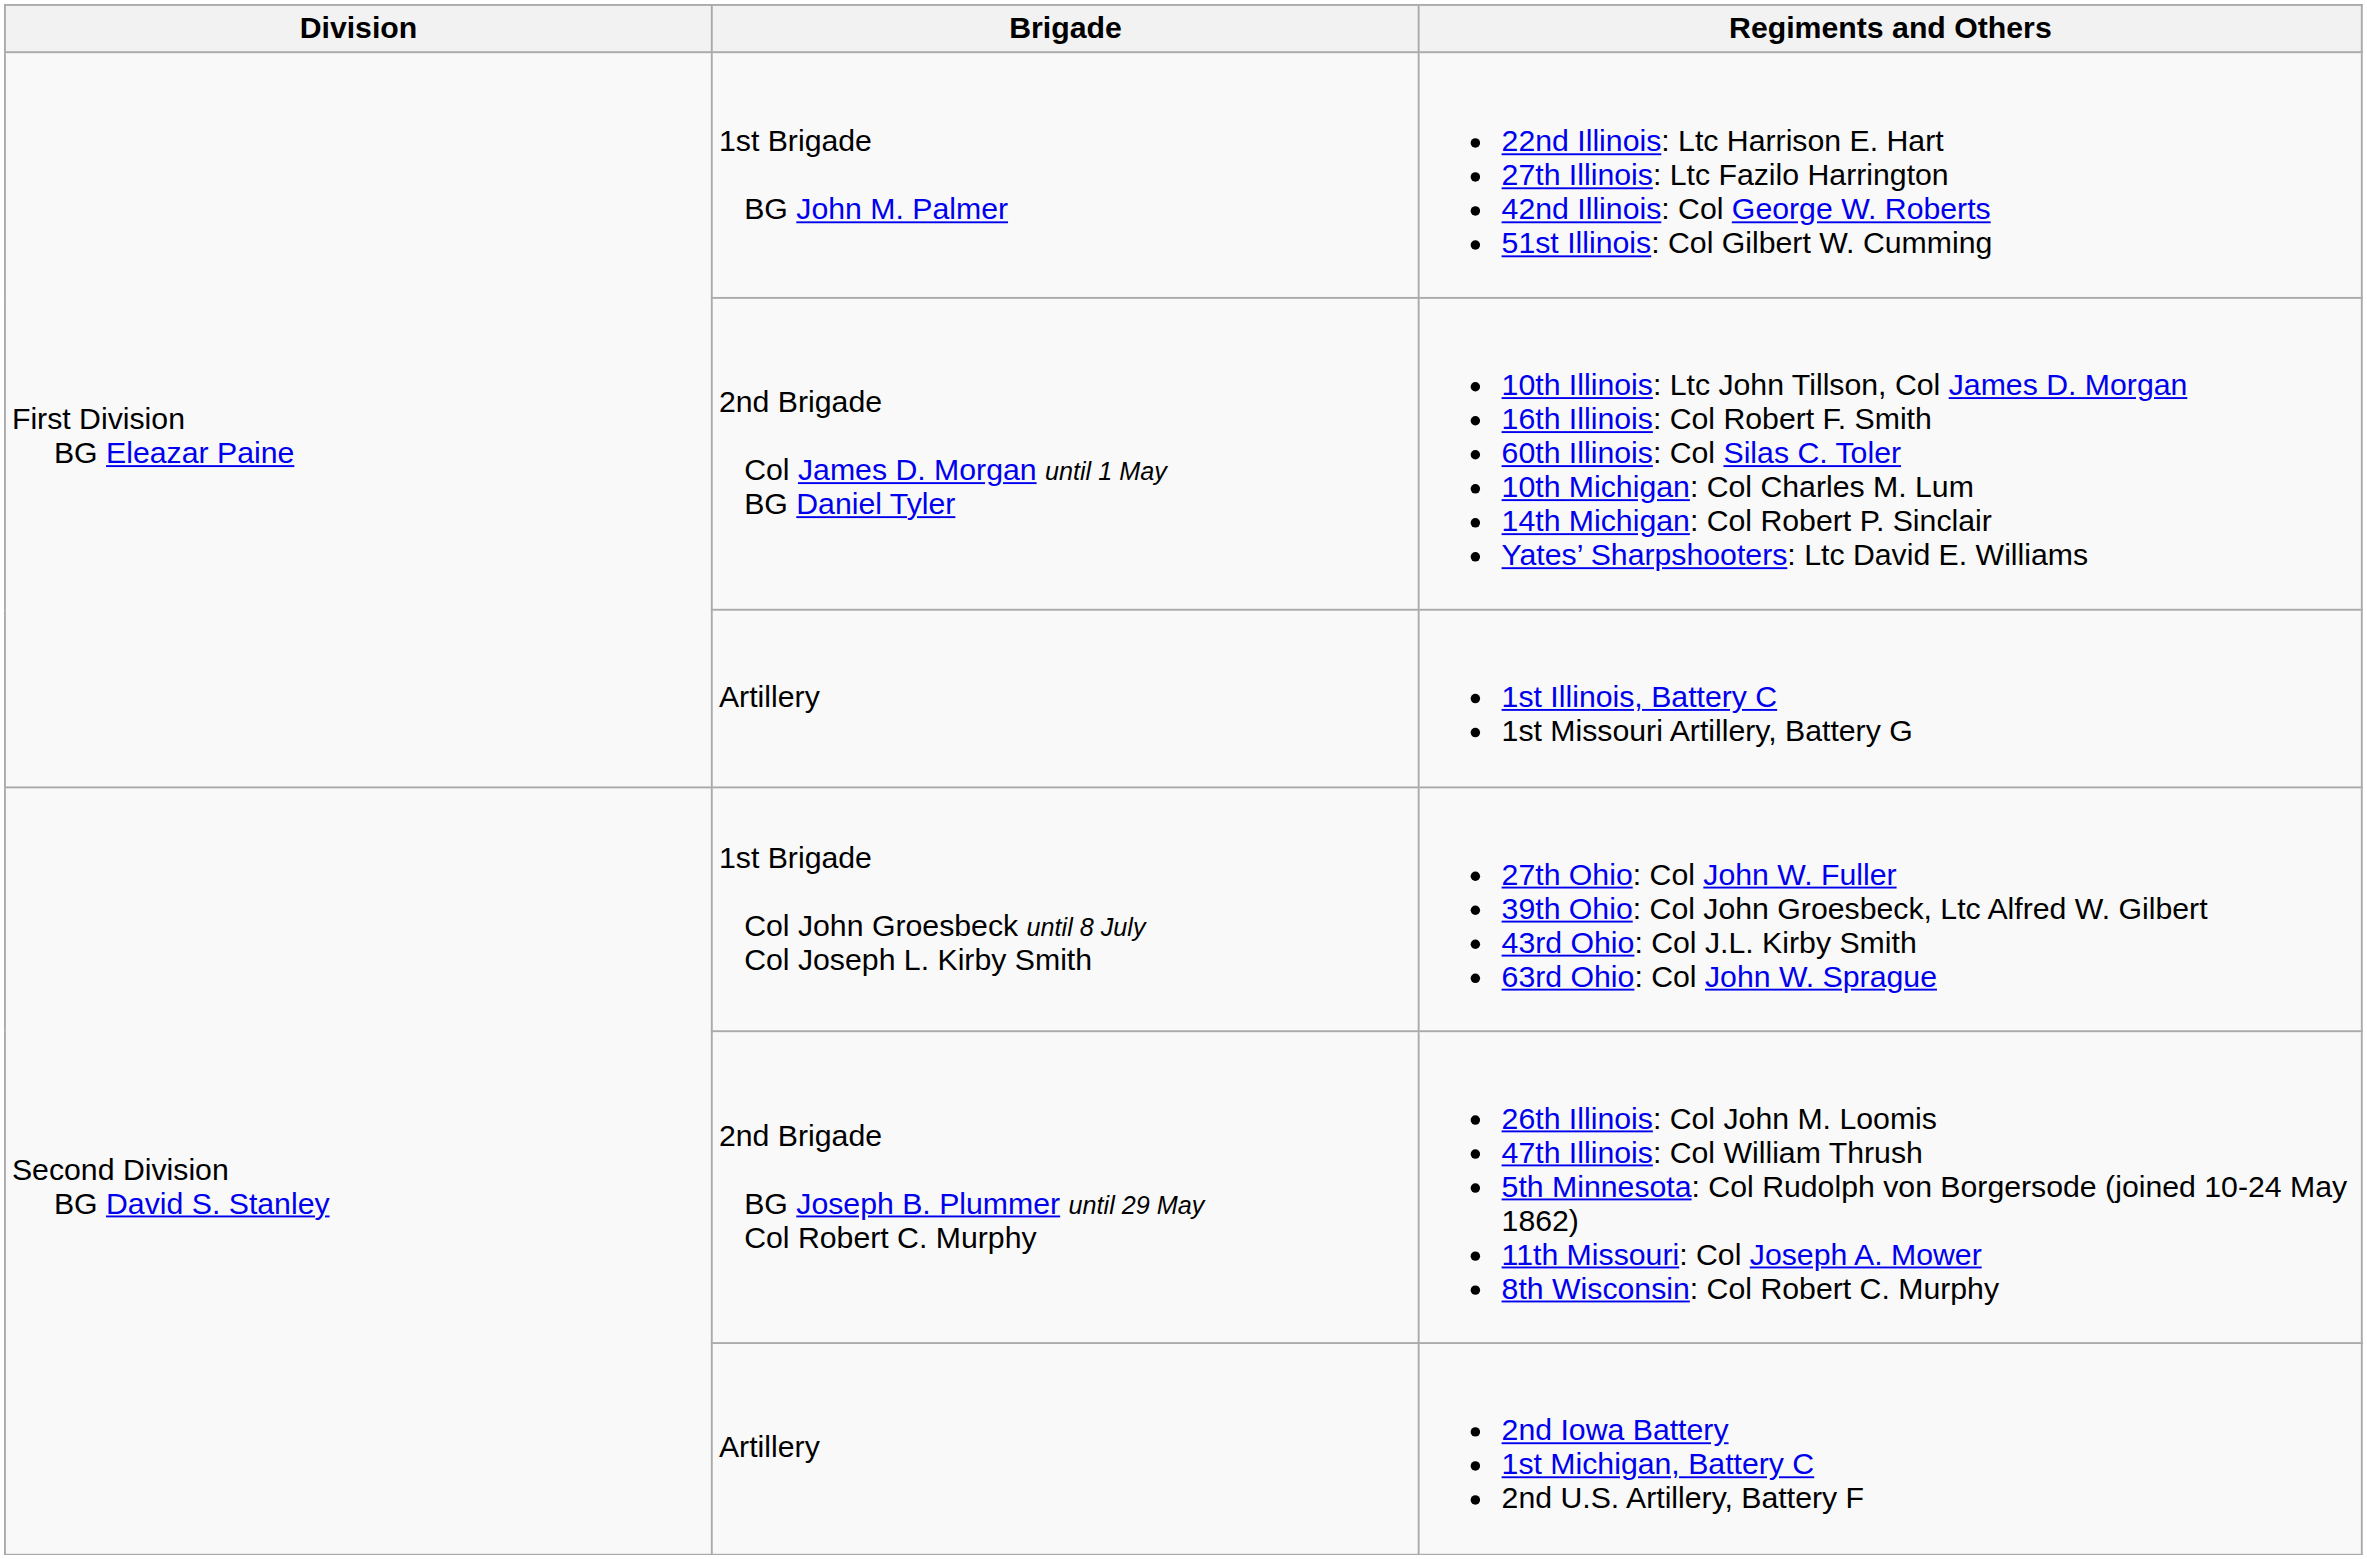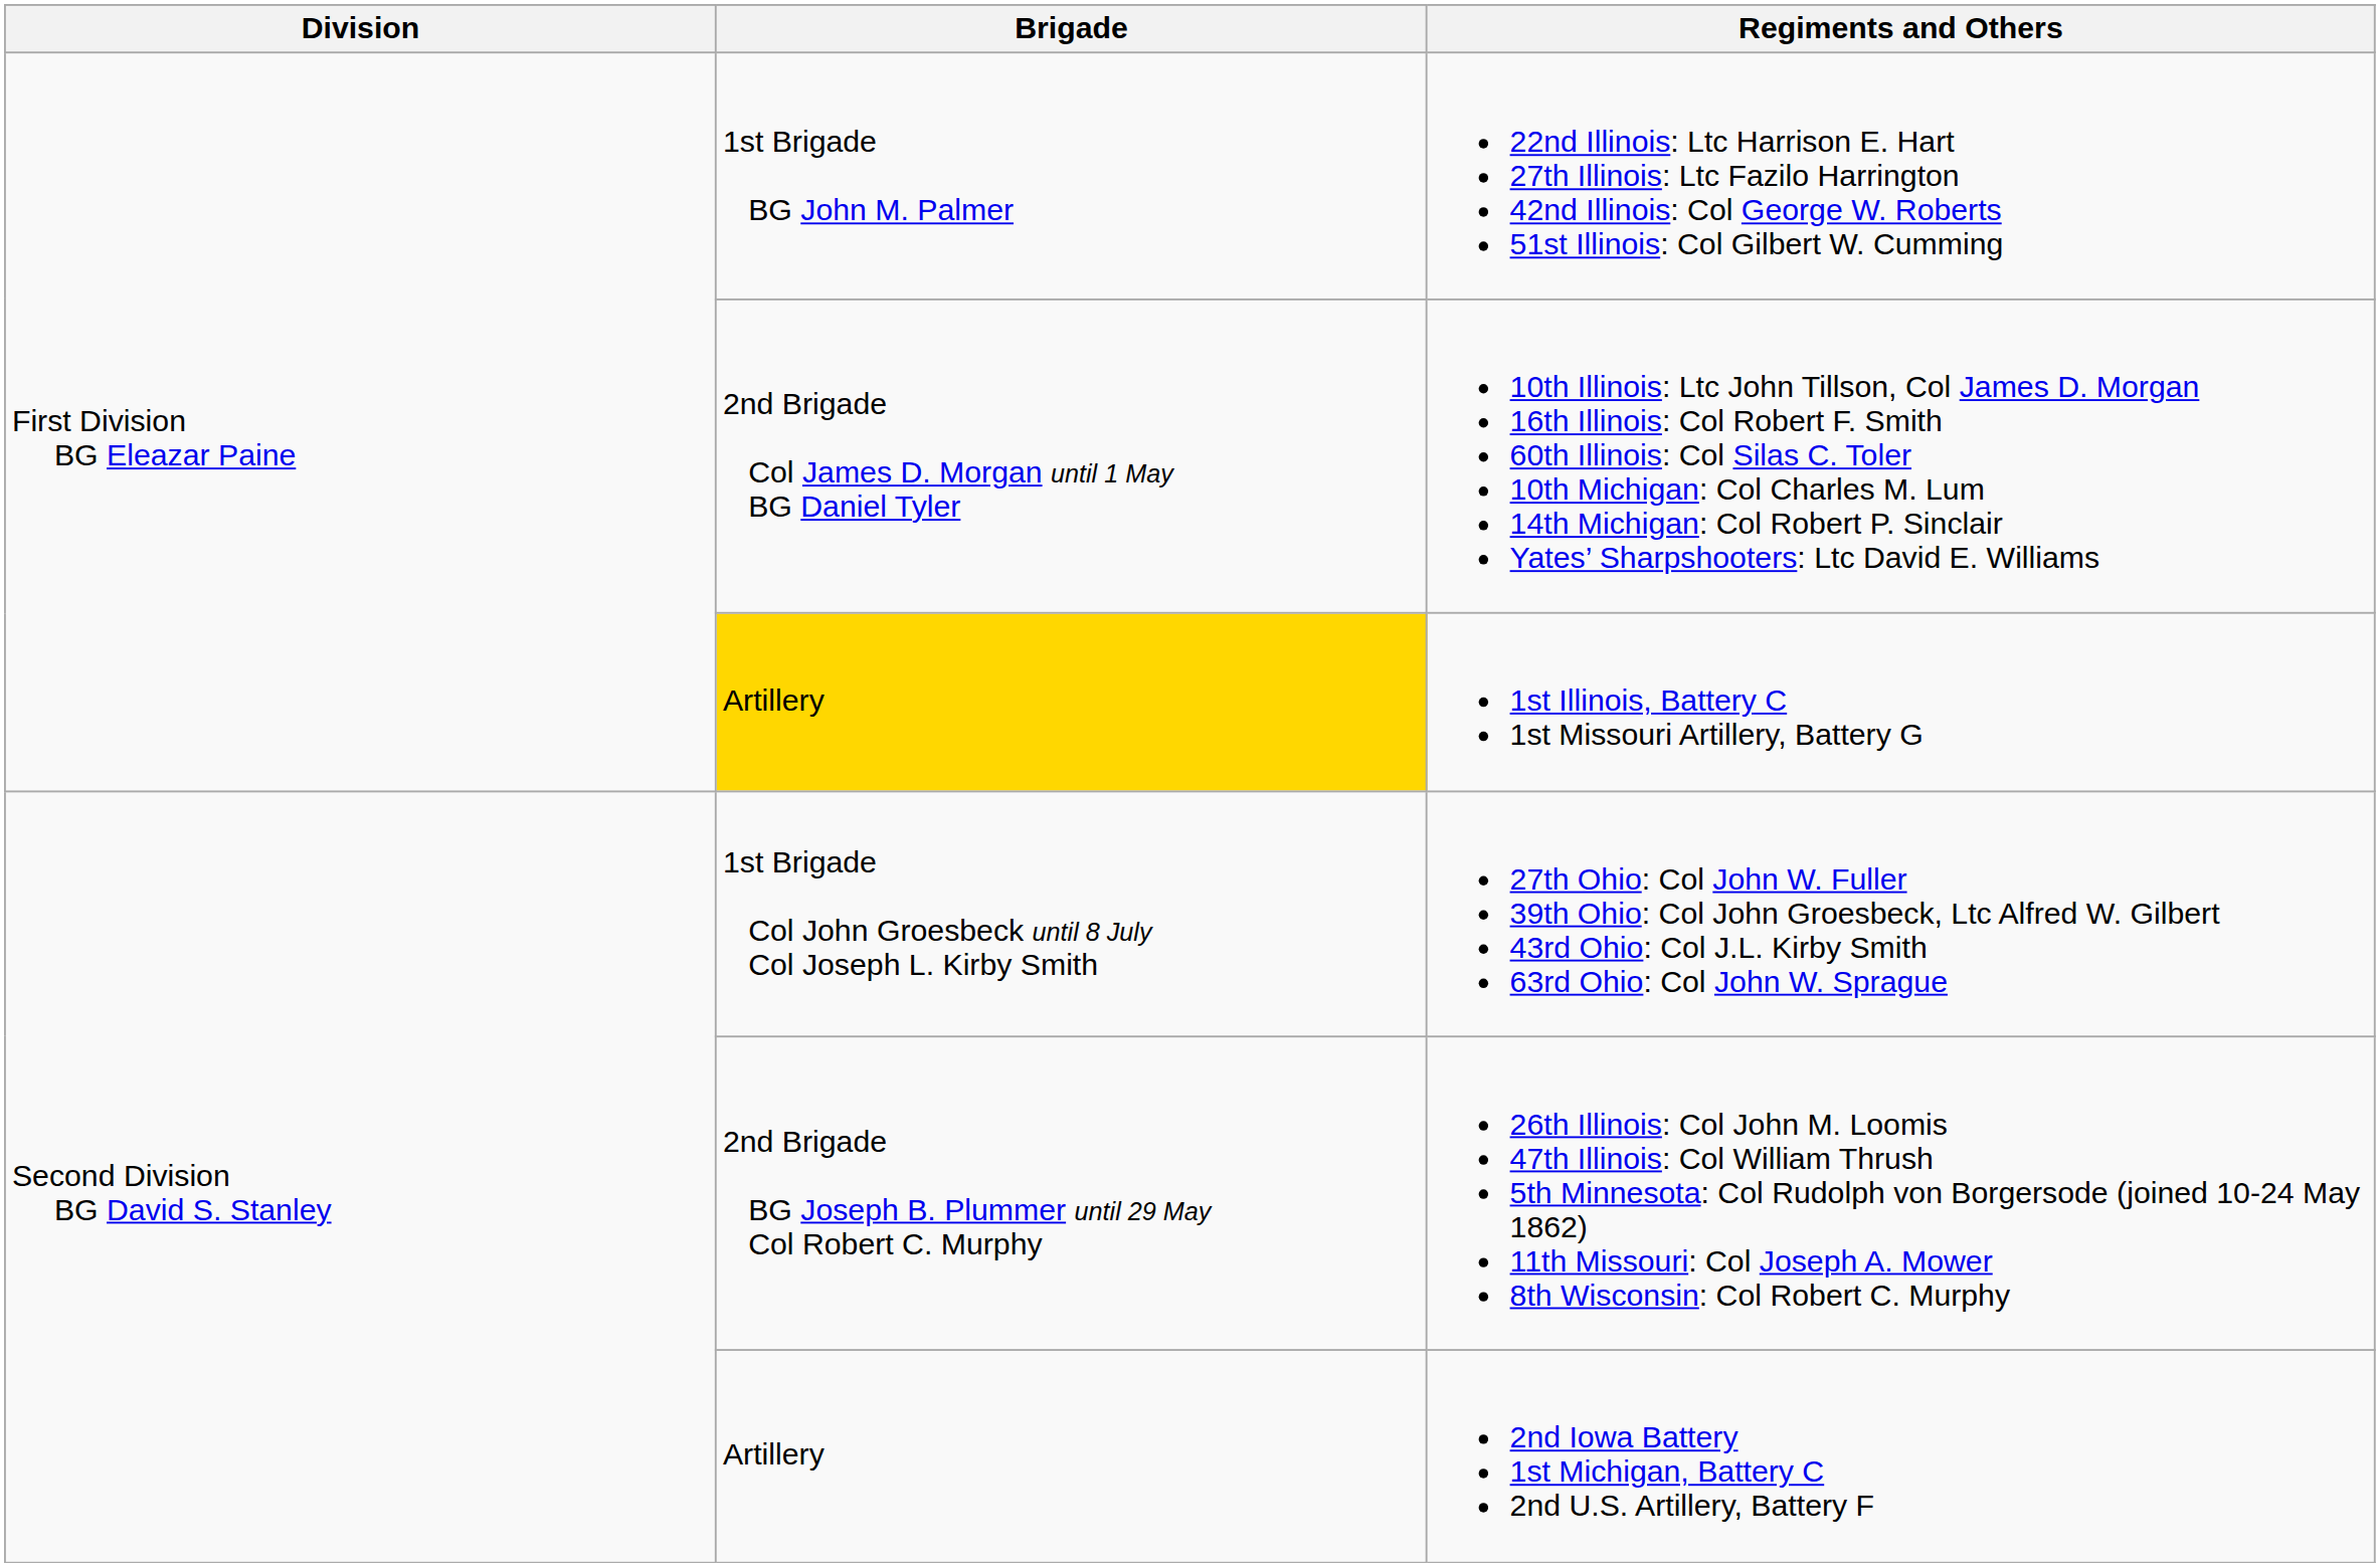1st Illinois, Battery C 1st Missouri Artillery, Battery G | Brigade: no background -> gold background
